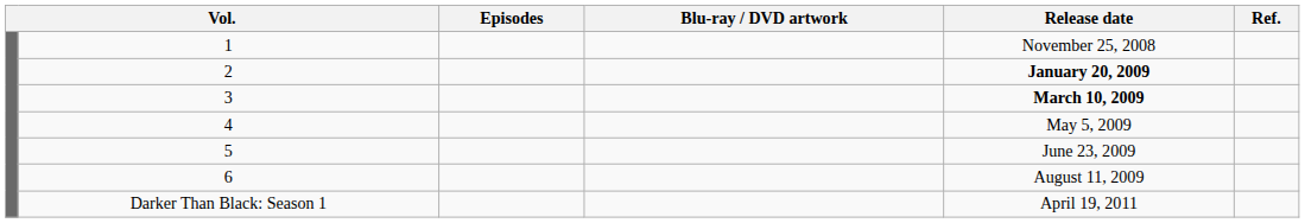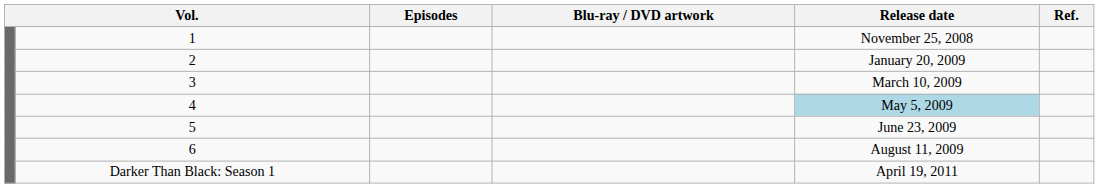2 | Release date: bold -> normal
3 | Release date: bold -> normal
4 | Release date: no background -> lightblue background
